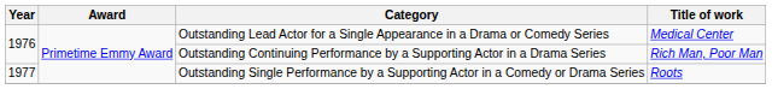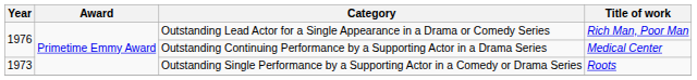row 2 | Title of work: Medical Center -> Rich Man, Poor Man
row 3 | Title of work: Rich Man, Poor Man -> Medical Center
row 4 | Year: 1977 -> 1973
